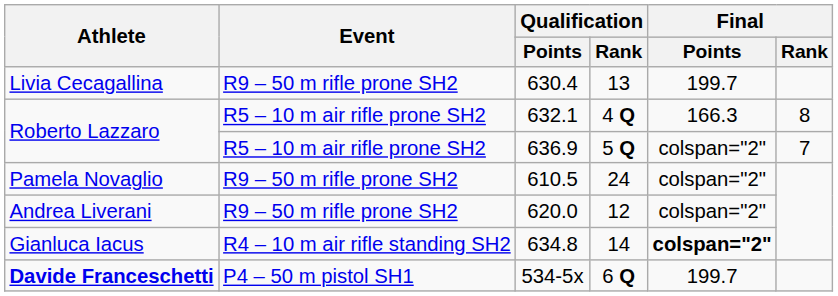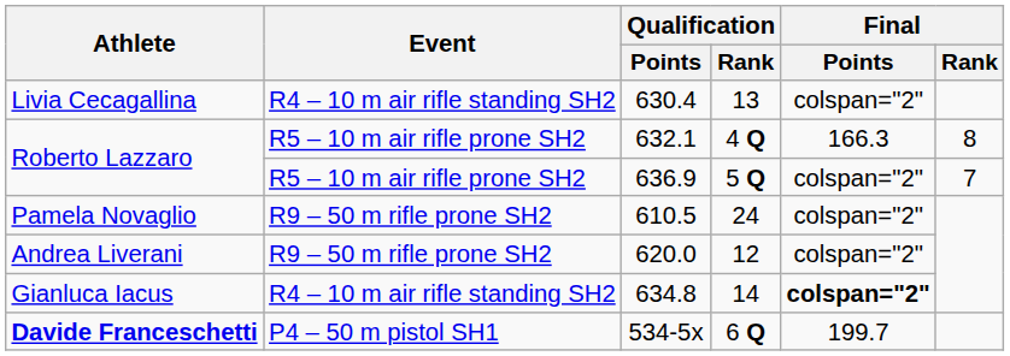630.4 | Event: R9 – 50 m rifle prone SH2 -> R4 – 10 m air rifle standing SH2
630.4 | Final / Points: 199.7 -> colspan="2"
